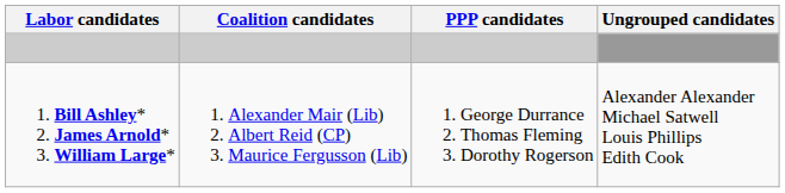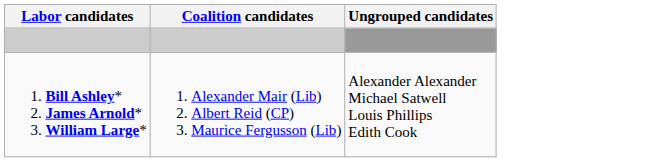- column: PPP candidates | George Durrance Thomas Fleming Dorothy Rogerson
